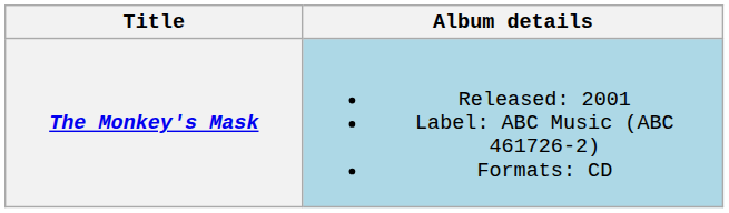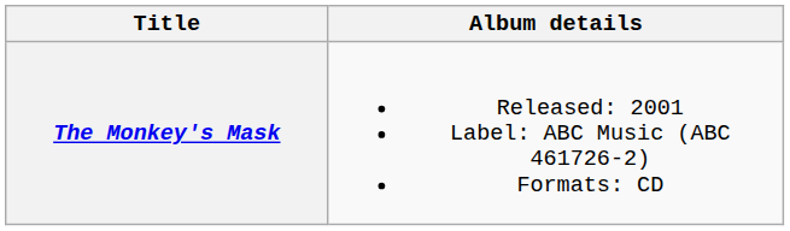The Monkey's Mask | Album details: lightblue background -> no background
